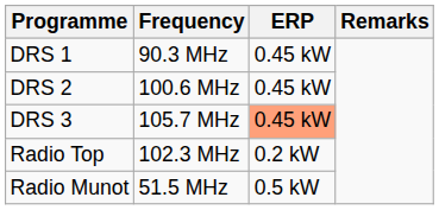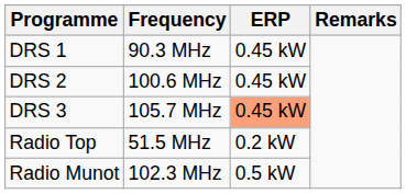Radio Top | Frequency: 102.3 MHz -> 51.5 MHz
Radio Munot | Frequency: 51.5 MHz -> 102.3 MHz
